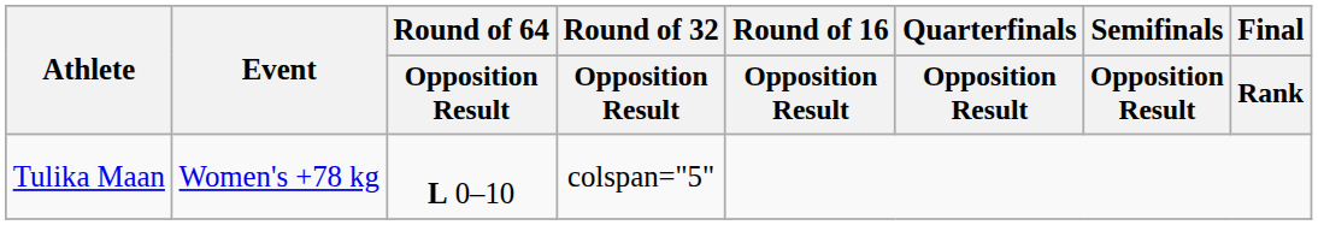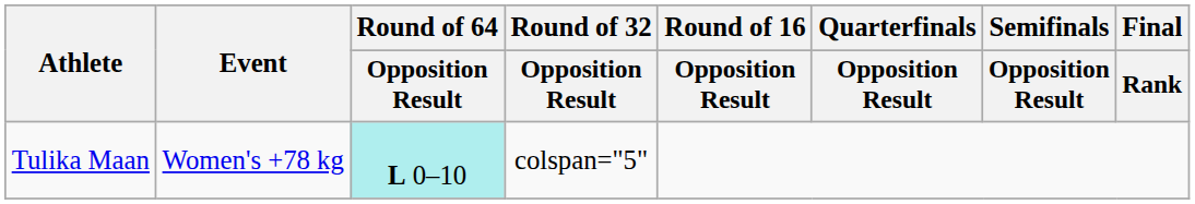Tulika Maan | Round of 64 / Opposition Result: no background -> paleturquoise background
